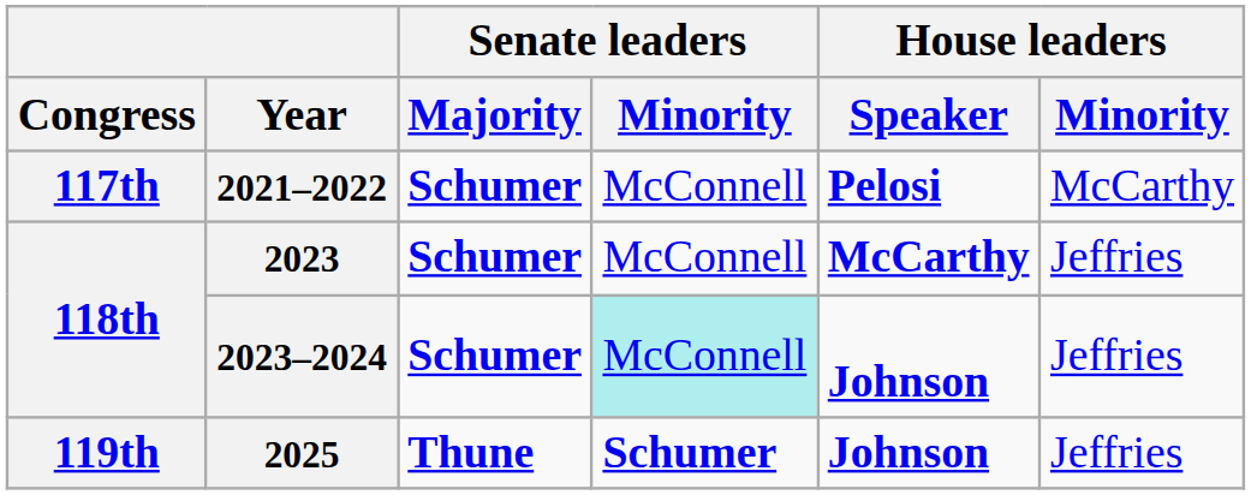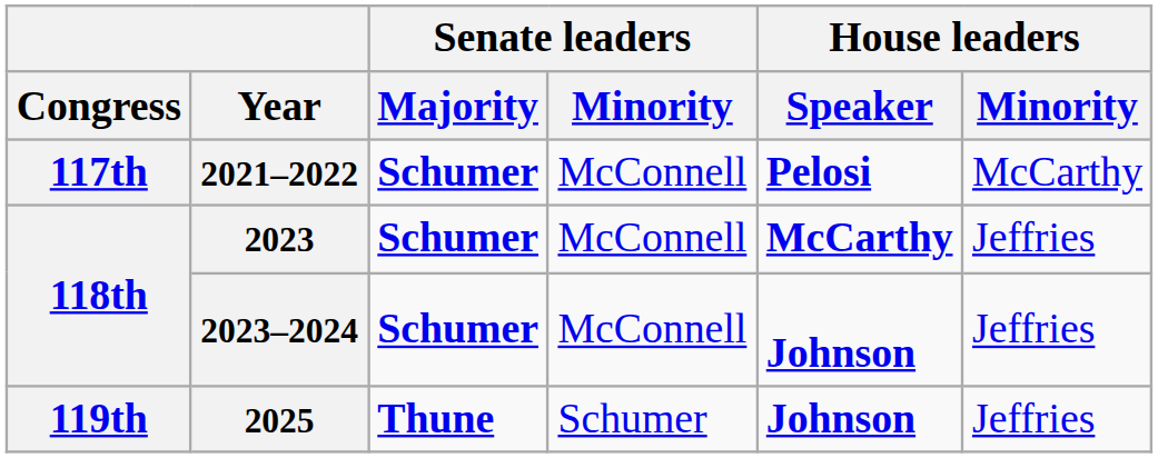2023–2024 | Senate leaders / Minority: paleturquoise background -> no background
2025 | Senate leaders / Minority: bold -> normal
